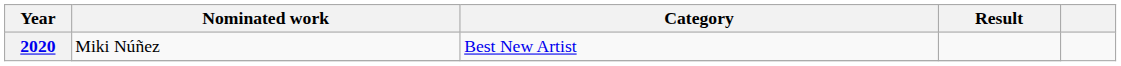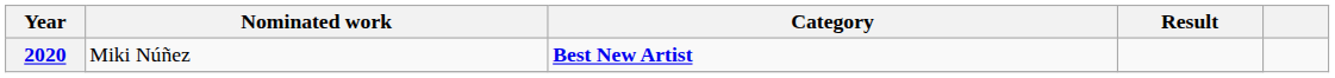2020 / Miki Núñez | Category: normal -> bold
